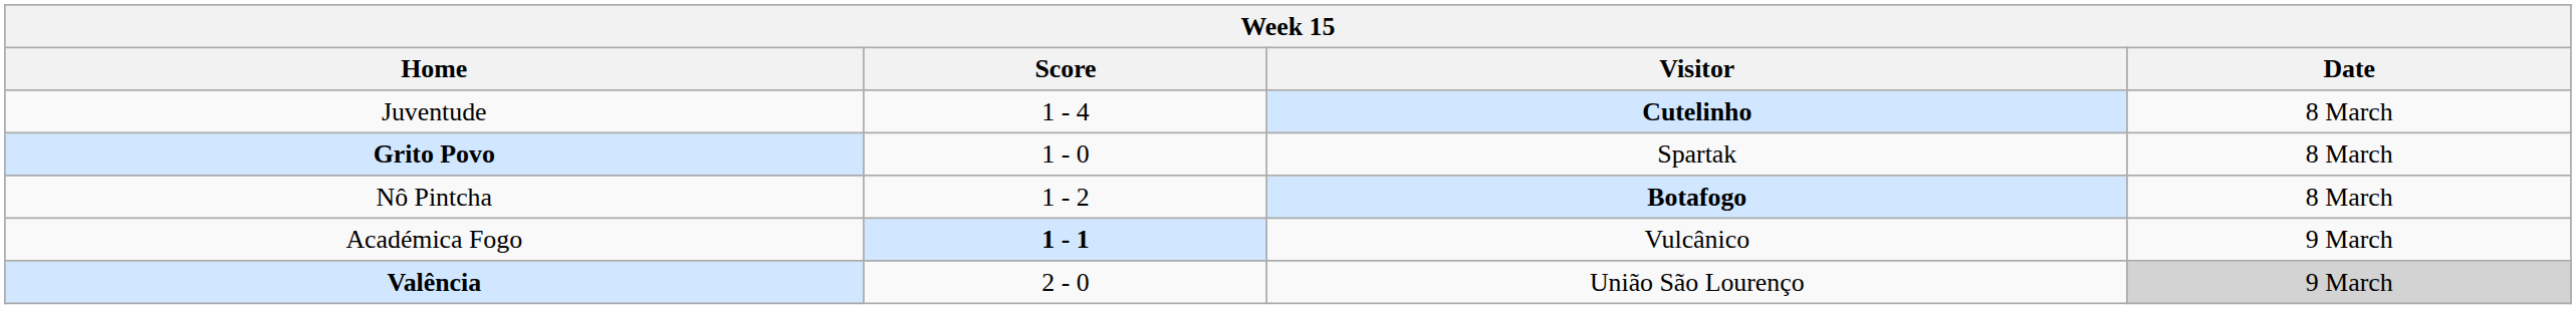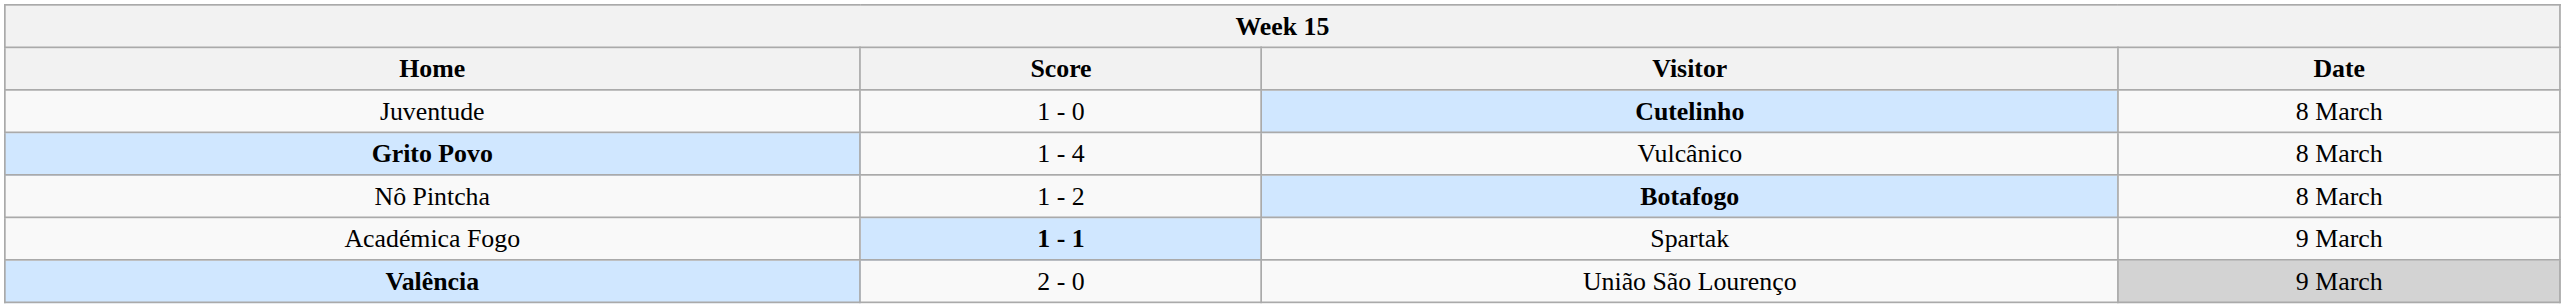Juventude | Score: 1 - 4 -> 1 - 0
Grito Povo | Score: 1 - 0 -> 1 - 4
Grito Povo | Visitor: Spartak -> Vulcânico
Académica Fogo | Visitor: Vulcânico -> Spartak
